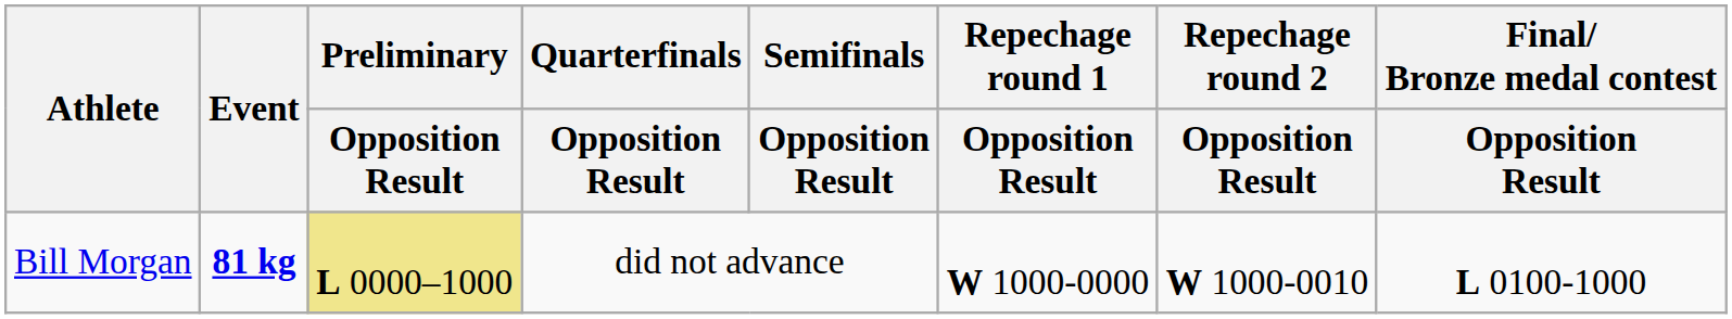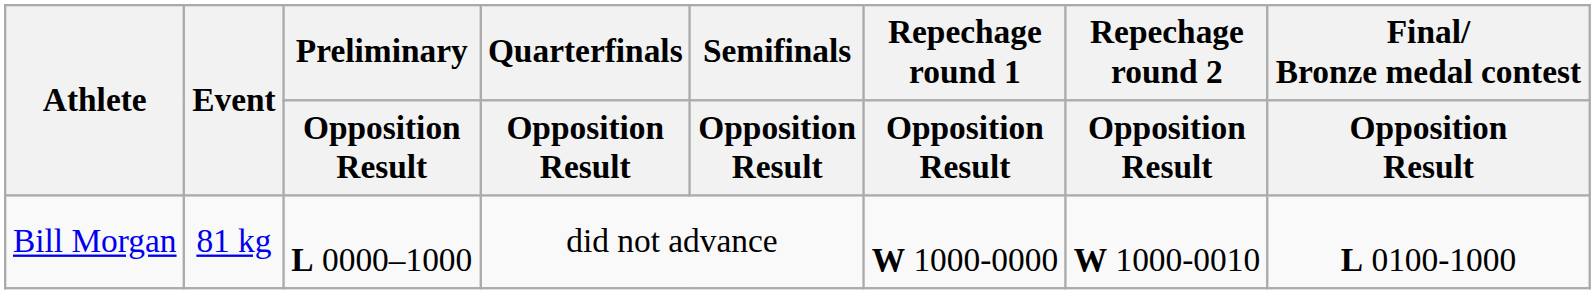Bill Morgan | Event: bold -> normal
Bill Morgan | Preliminary / Opposition Result: khaki background -> no background
